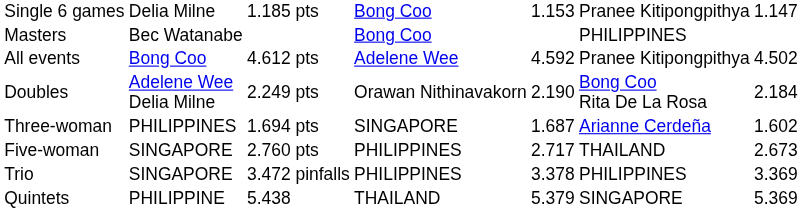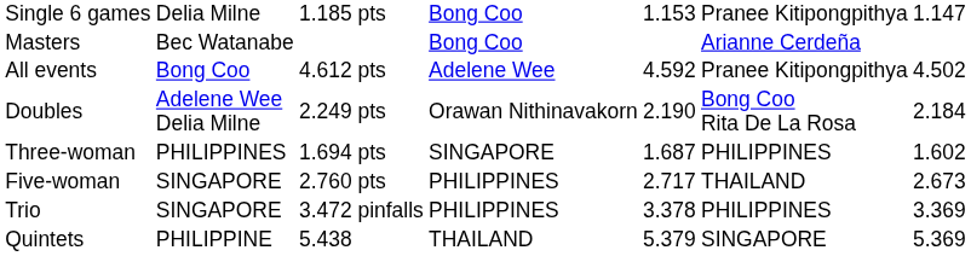Masters | column 6: PHILIPPINES -> Arianne Cerdeña
Three-woman | column 6: Arianne Cerdeña -> PHILIPPINES
